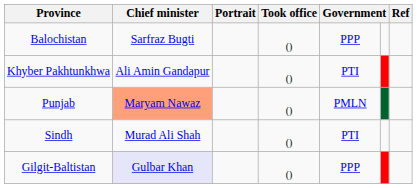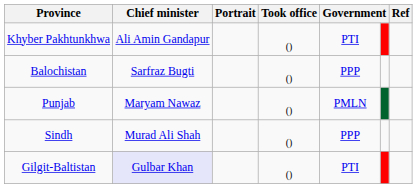rows swapped: Balochistan <-> Khyber Pakhtunkhwa
Punjab | Chief minister: lightsalmon background -> no background
Sindh | column 5: PTI -> PPP
Gilgit-Baltistan | column 5: PPP -> PTI
